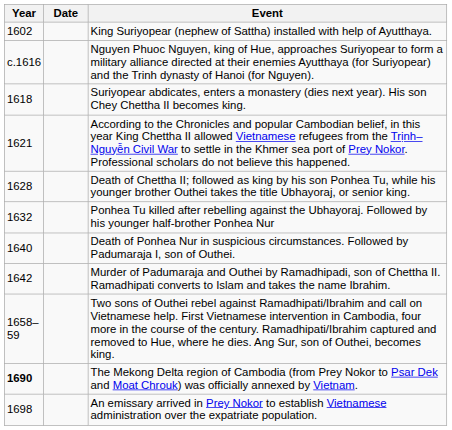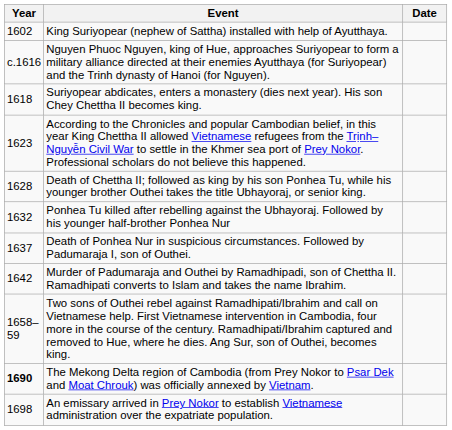columns swapped: Date <-> Event
row 5 | Year: 1621 -> 1623
row 8 | Year: 1640 -> 1637
